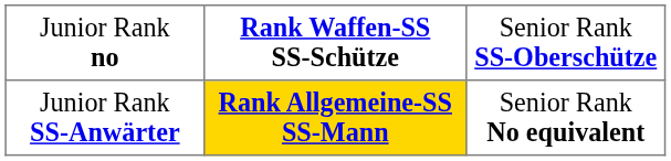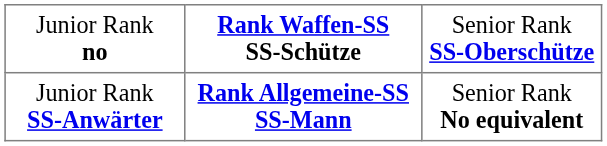Junior Rank SS-Anwärter | column 2: gold background -> no background
